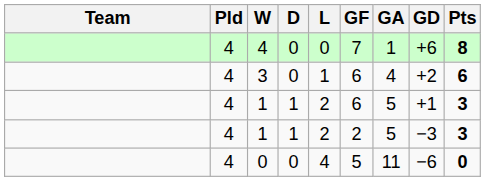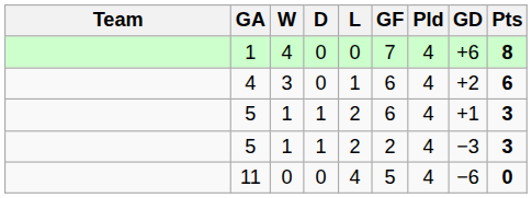columns swapped: Pld <-> GA
